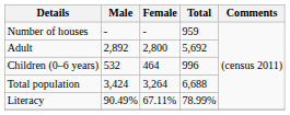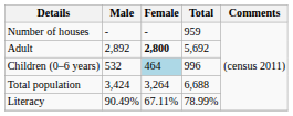Adult | Female: normal -> bold
Children (0–6 years) | Female: no background -> lightblue background
